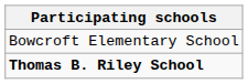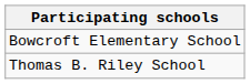row 3 | column 1: bold -> normal
